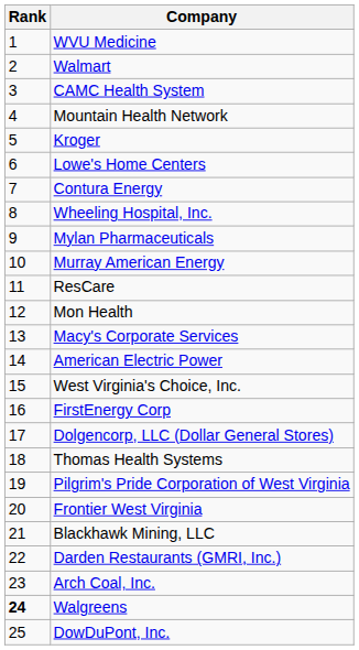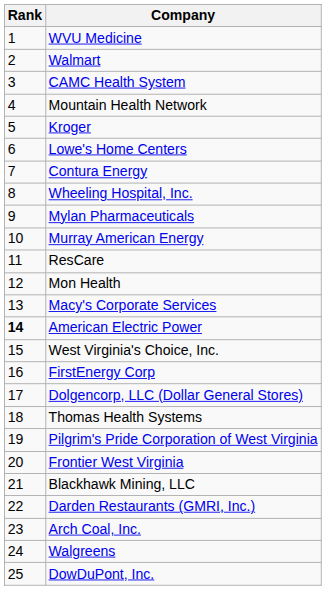American Electric Power | Rank: normal -> bold
Walgreens | Rank: bold -> normal
